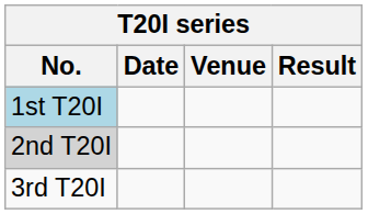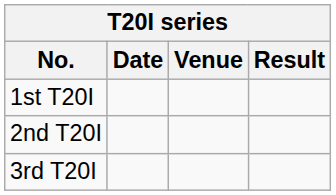1st T20I | No.: lightblue background -> no background
2nd T20I | No.: lightgrey background -> no background
